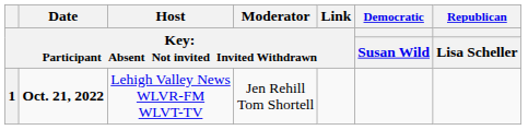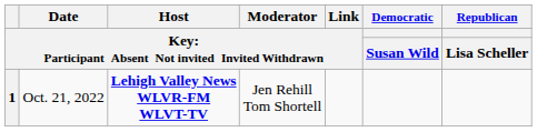1 | column 2: bold -> normal
1 | column 3: normal -> bold
